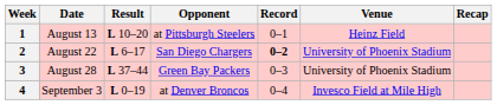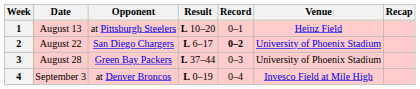columns swapped: Opponent <-> Result
